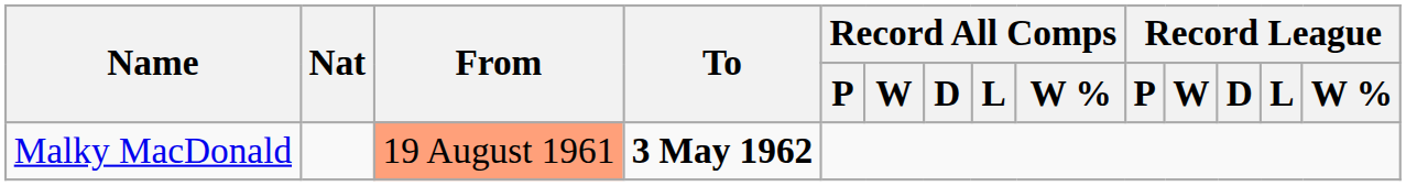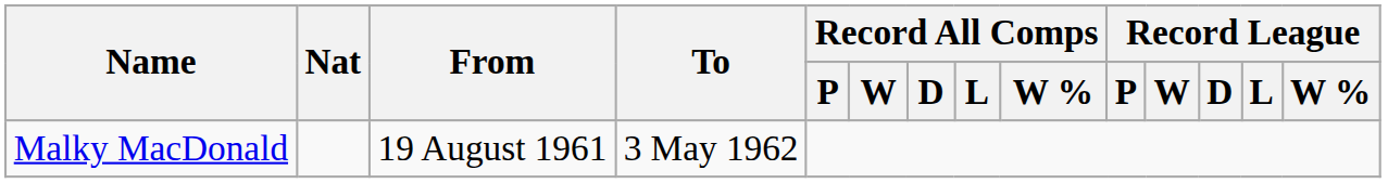Malky MacDonald | From: lightsalmon background -> no background
Malky MacDonald | To: bold -> normal
